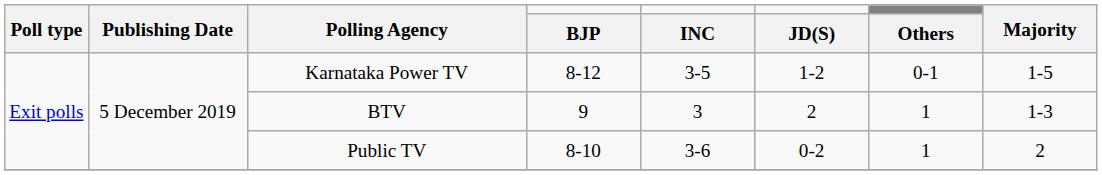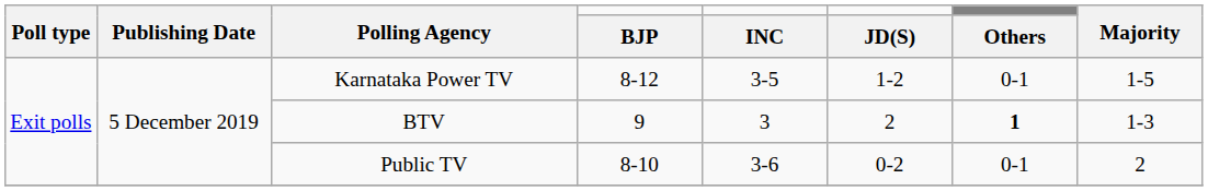BTV | Others: normal -> bold
Public TV | Others: 1 -> 0-1
